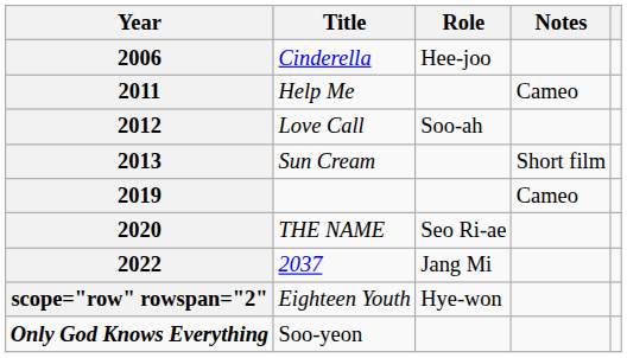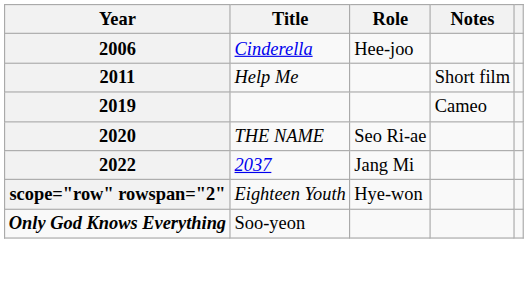Help Me | Notes: Cameo -> Short film
- row: 2012 | Love Call | Soo-ah
- row: 2013 | Sun Cream | Short film
